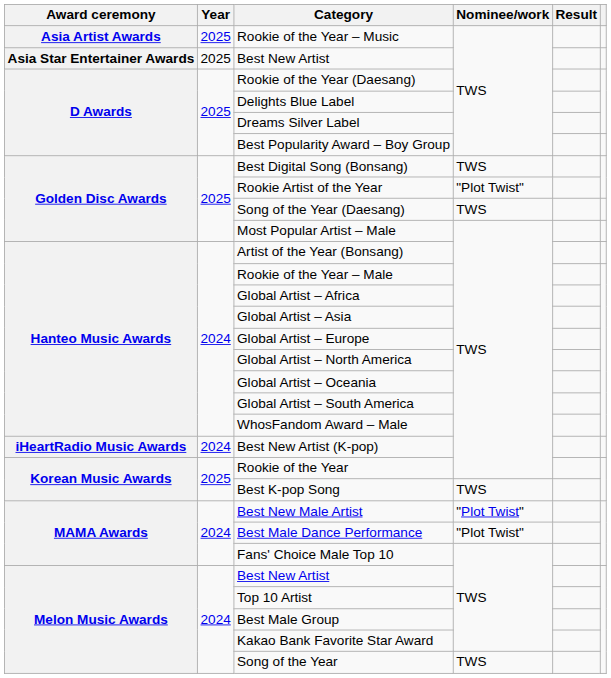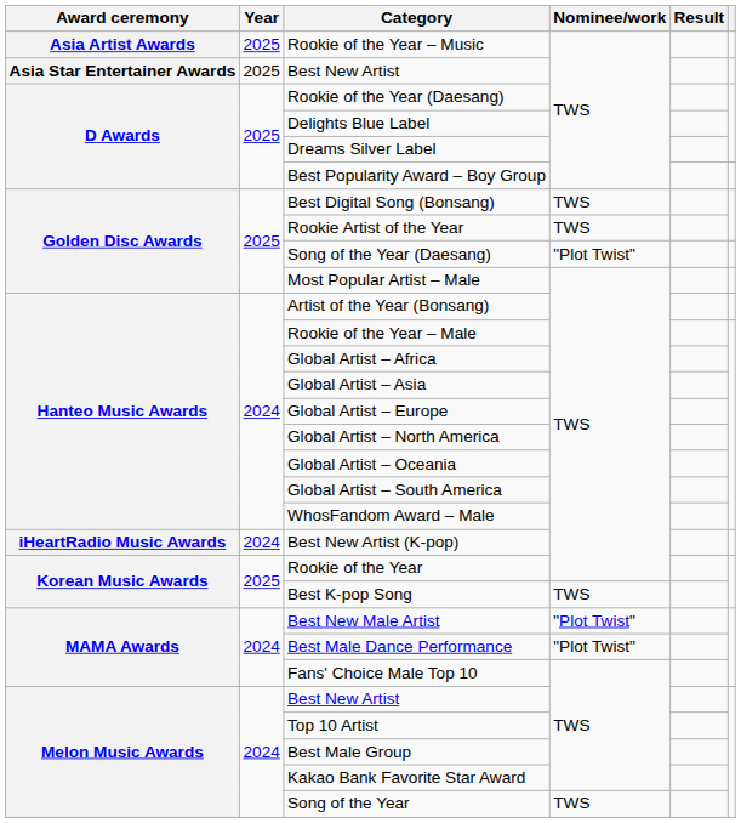Rookie Artist of the Year | Nominee/work: "Plot Twist" -> TWS
Song of the Year (Daesang) | Nominee/work: TWS -> "Plot Twist"
